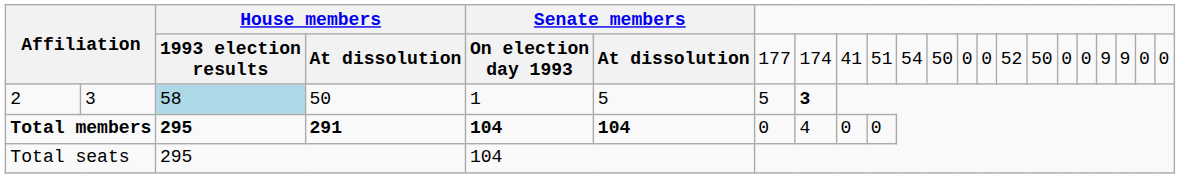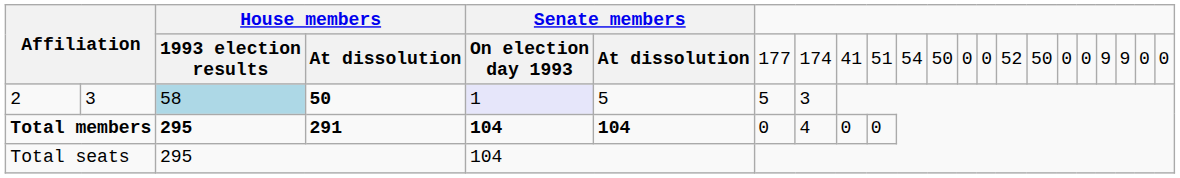2 | column 4: normal -> bold
2 | column 5: no background -> lavender background
2 | column 8: bold -> normal
